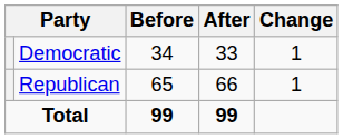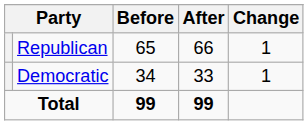rows swapped: Republican <-> Democratic
